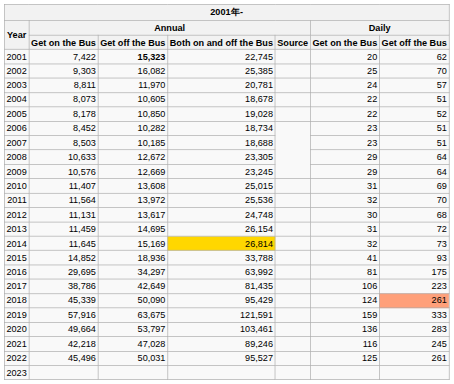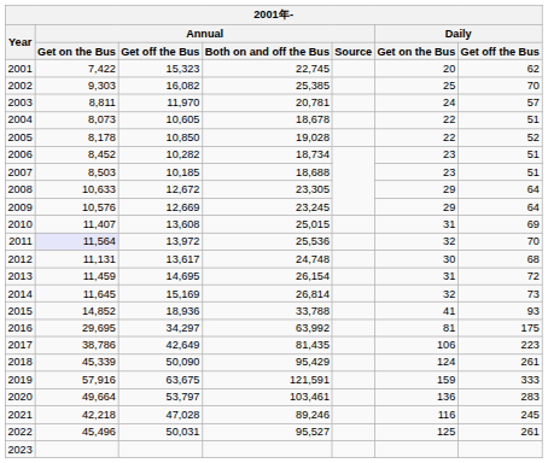2001 | Annual / Get off the Bus: bold -> normal
2011 | Annual / Get on the Bus: no background -> lavender background
2014 | Annual / Both on and off the Bus: gold background -> no background
2018 | Daily / Get off the Bus: lightsalmon background -> no background
